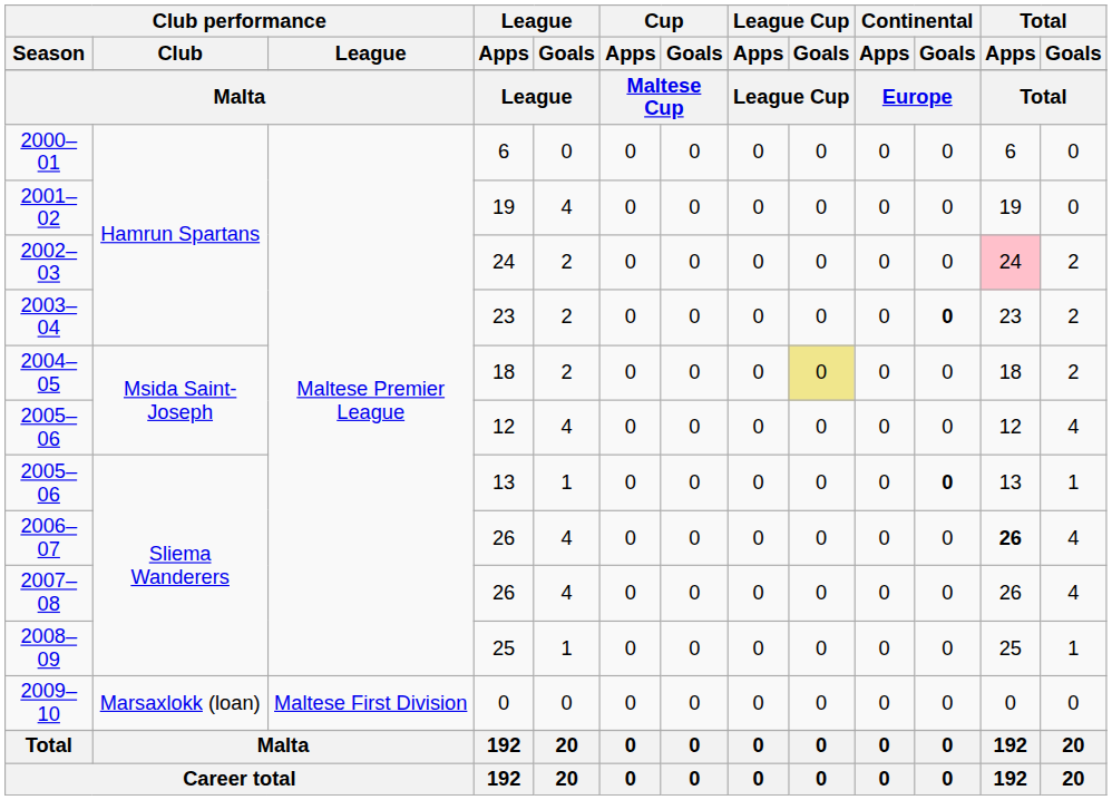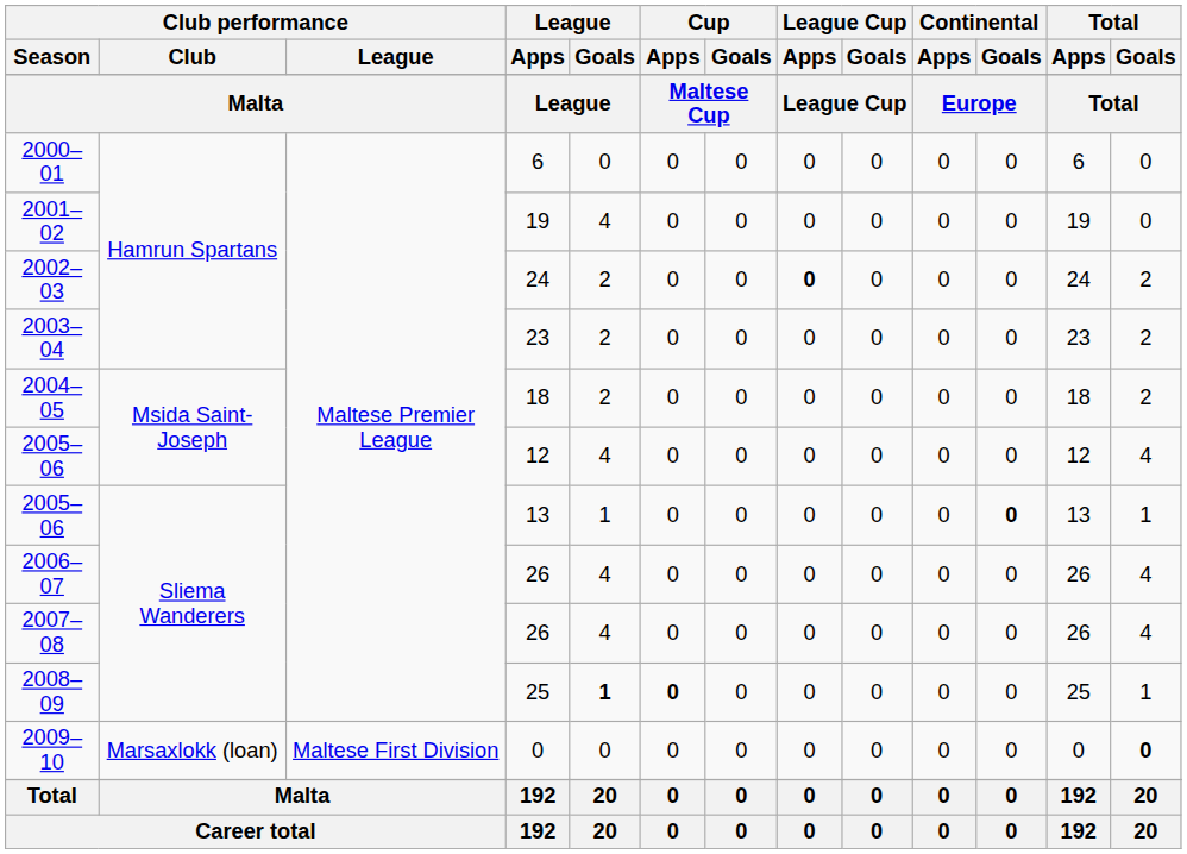2002–03 | League Cup / Apps: normal -> bold
2002–03 | Total / Apps: pink background -> no background
2003–04 | Continental / Goals: bold -> normal
2004–05 | League Cup / Goals: khaki background -> no background
2006–07 | Total / Apps: bold -> normal
2008–09 | League / Goals: normal -> bold
2008–09 | Cup / Apps: normal -> bold
2009–10 | Total / Goals: normal -> bold
